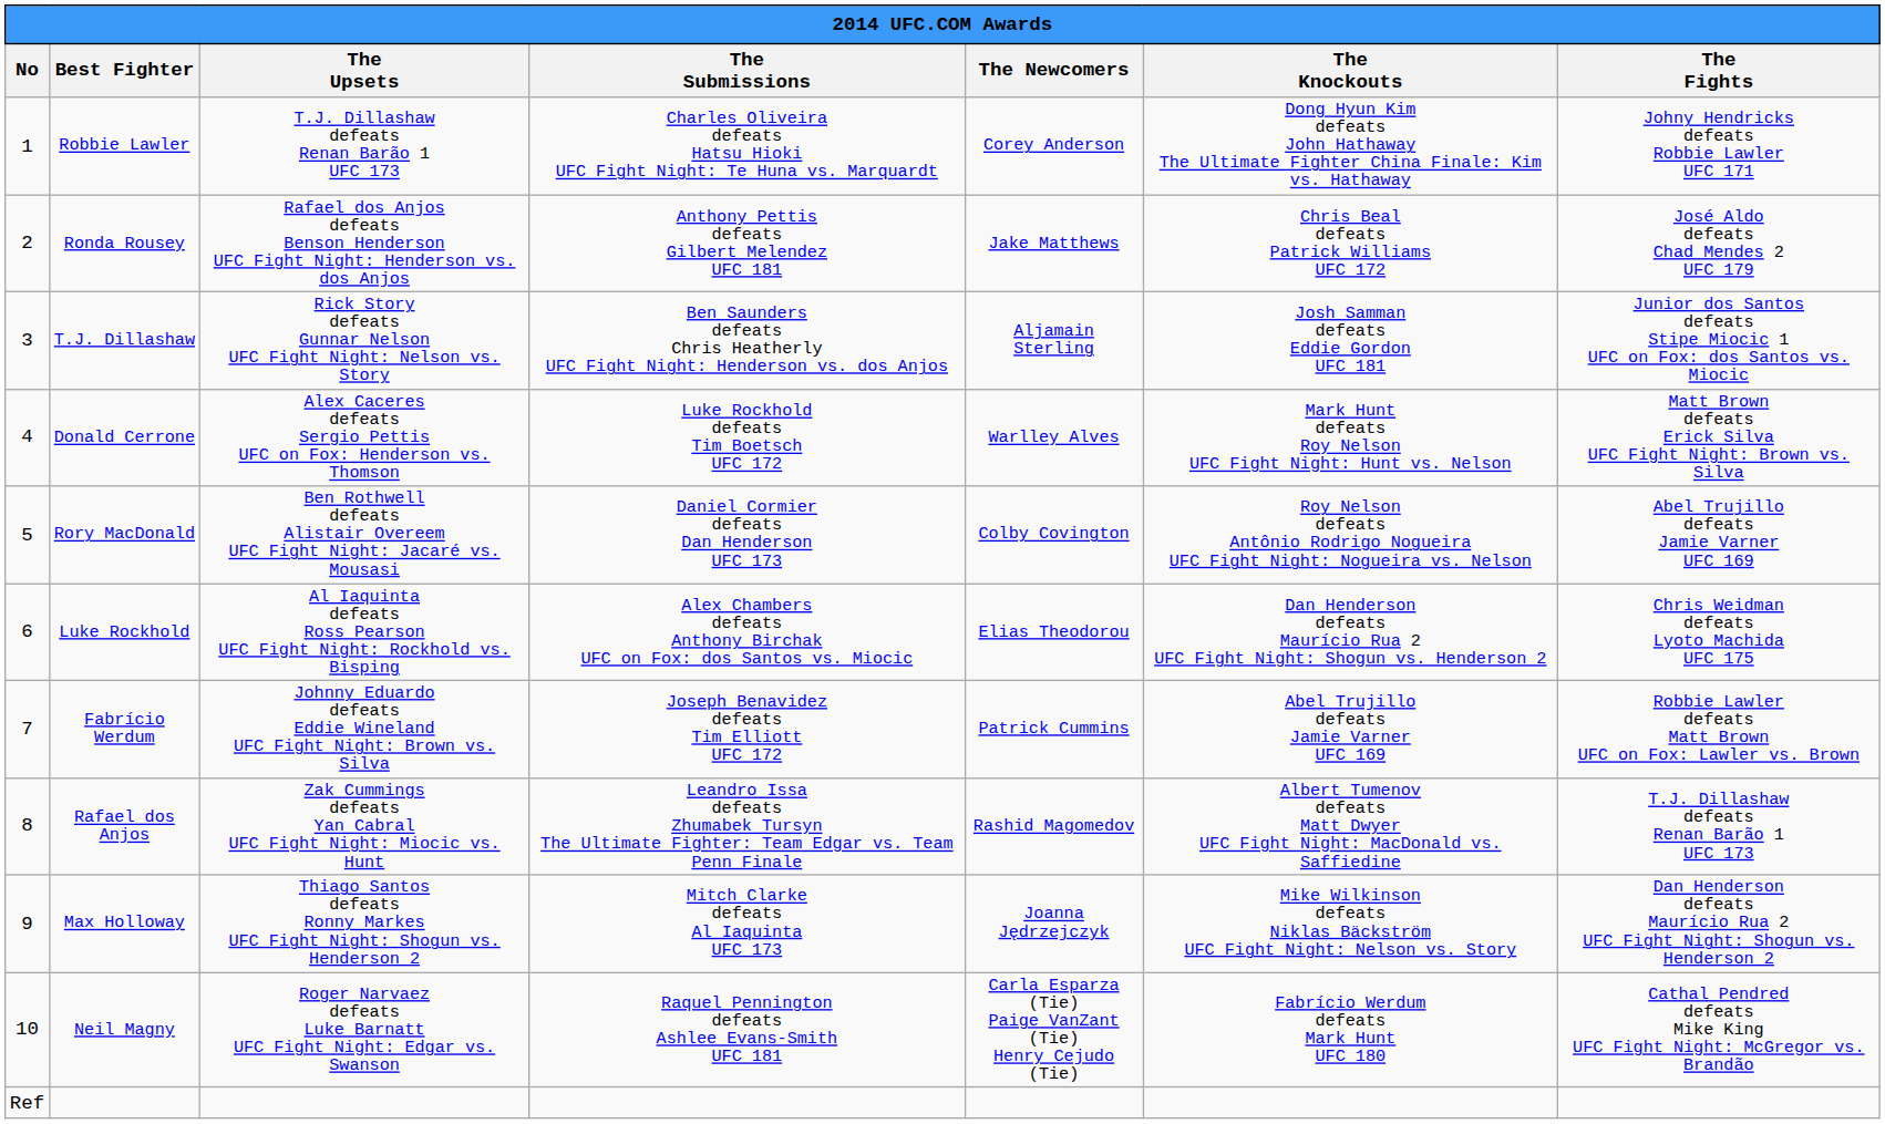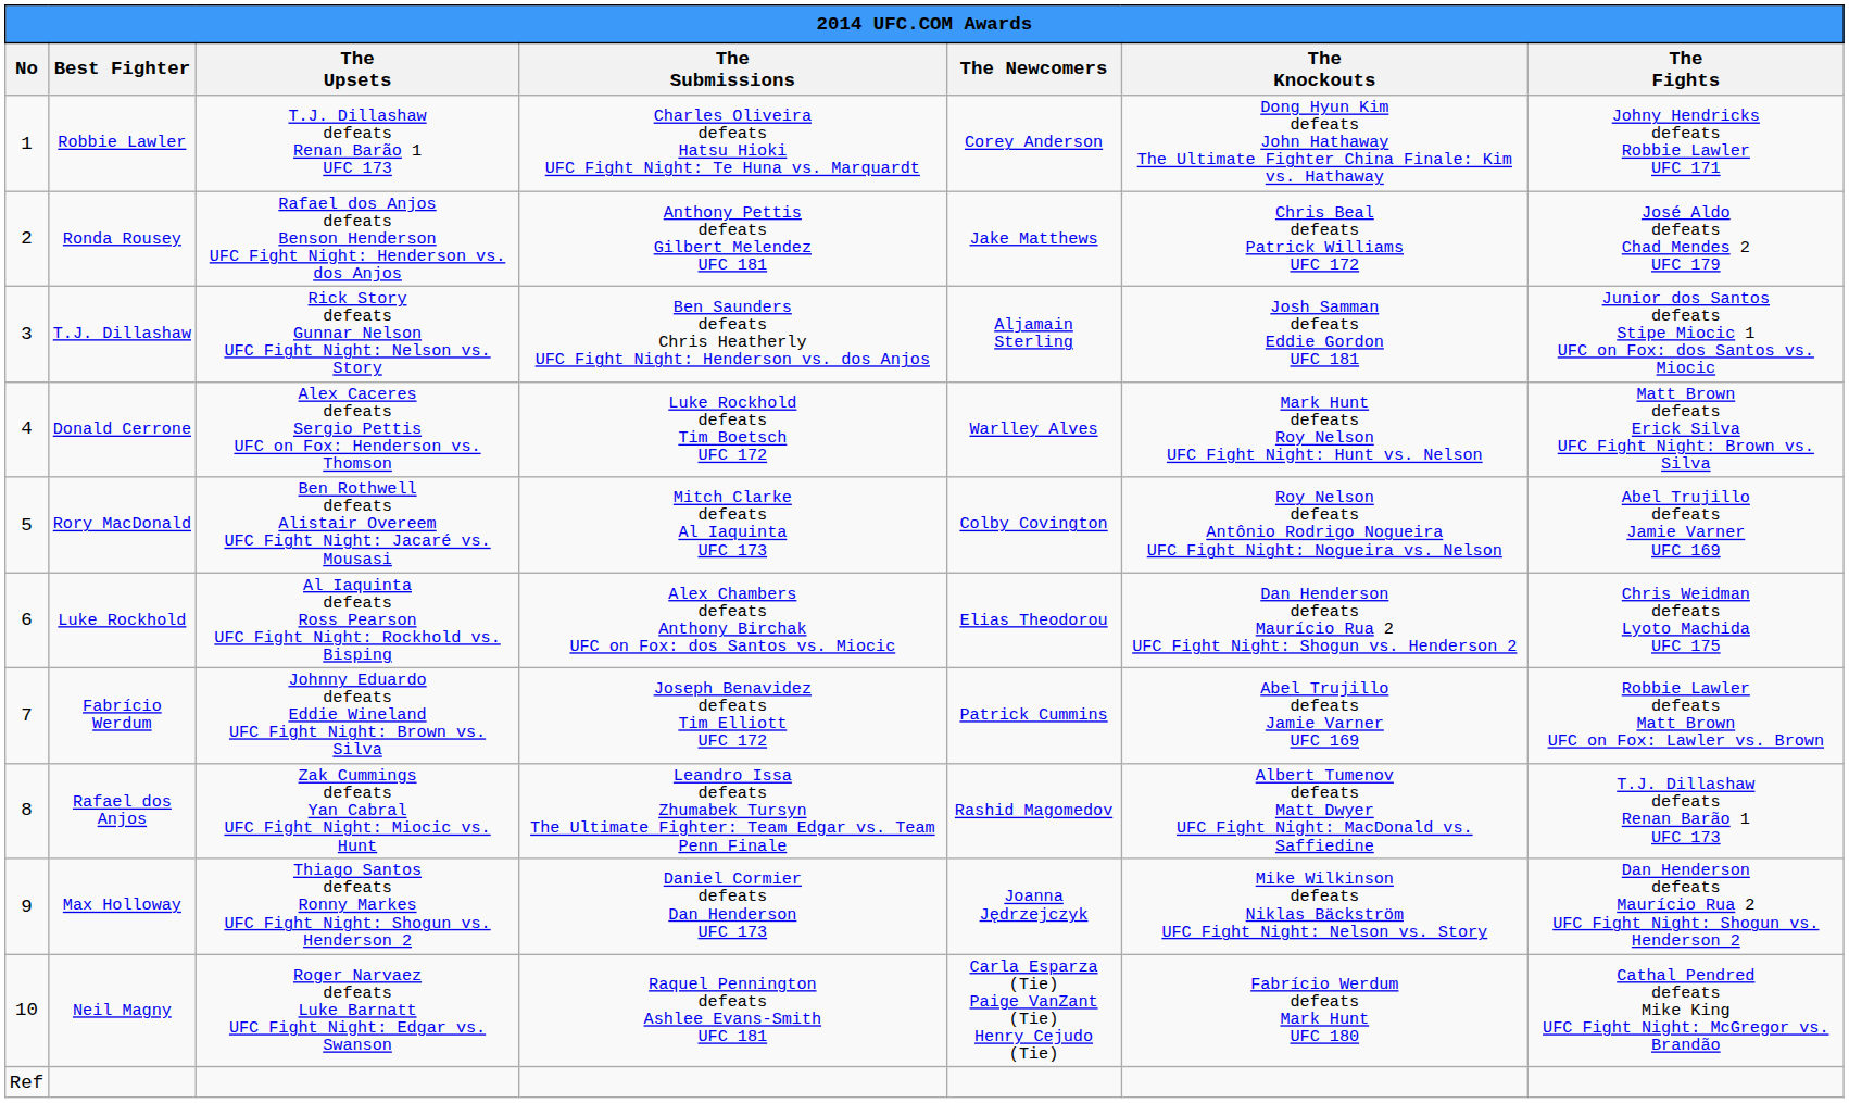Rory MacDonald | The Submissions: Daniel Cormier defeats Dan Henderson UFC 173 -> Mitch Clarke defeats Al Iaquinta UFC 173
Max Holloway | The Submissions: Mitch Clarke defeats Al Iaquinta UFC 173 -> Daniel Cormier defeats Dan Henderson UFC 173
